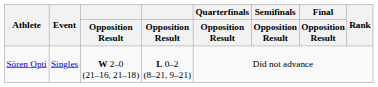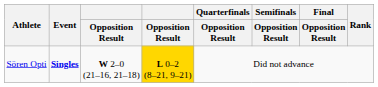Sören Opti | Event: normal -> bold
Sören Opti | column 4: no background -> gold background
